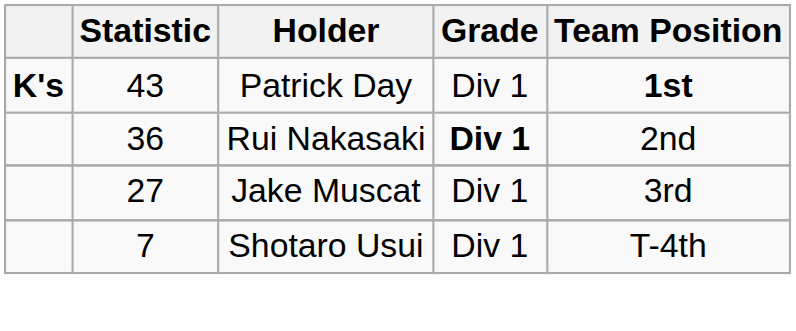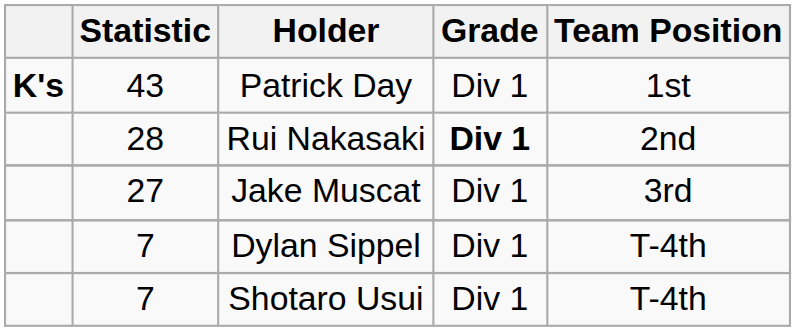Patrick Day | Team Position: bold -> normal
Rui Nakasaki | Statistic: 36 -> 28
+ row: 7 | Dylan Sippel | Div 1 | T-4th
